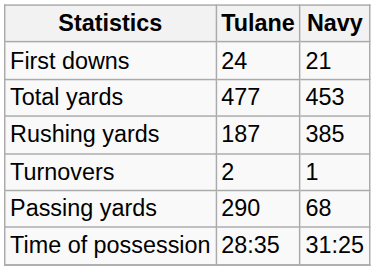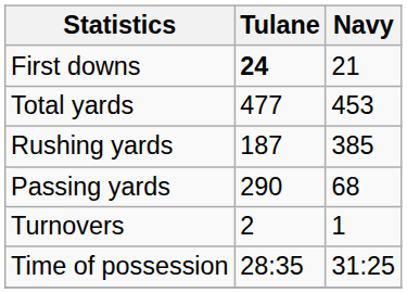First downs | Tulane: normal -> bold
rows swapped: Passing yards <-> Turnovers
